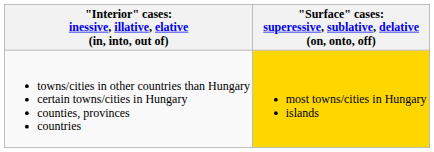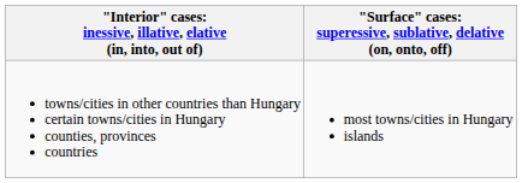row 2 | column 2: gold background -> no background
